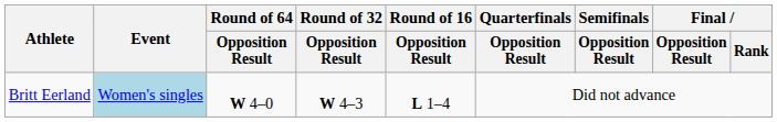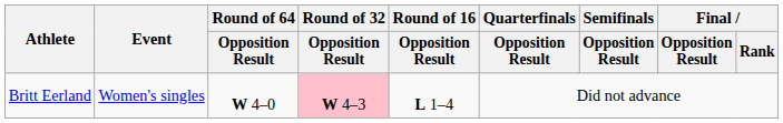Britt Eerland | Event: lightblue background -> no background
Britt Eerland | Round of 32 / Opposition Result: no background -> pink background
